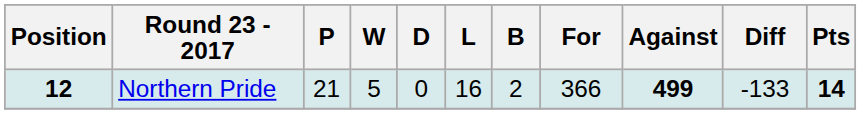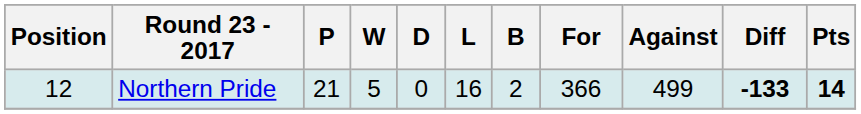Northern Pride | Position: bold -> normal
Northern Pride | Against: bold -> normal
Northern Pride | Diff: normal -> bold
